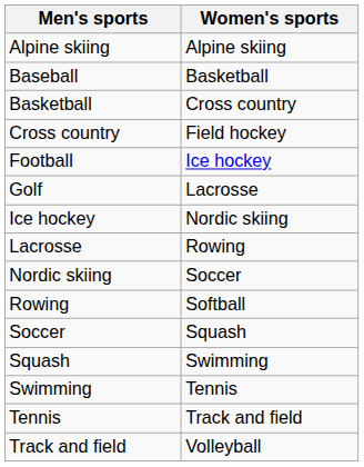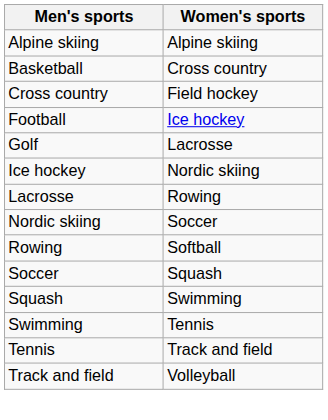- row: Baseball | Basketball
